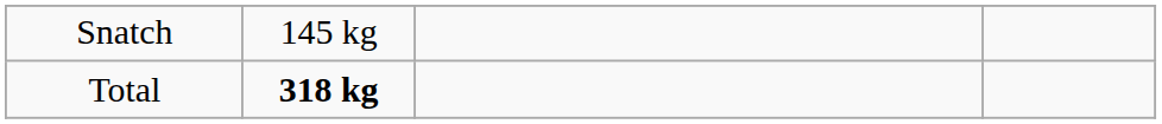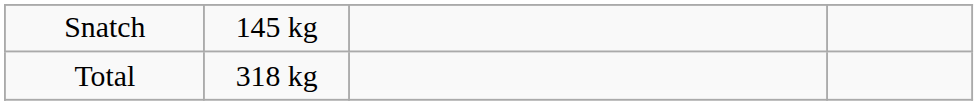row 2 | column 2: bold -> normal
